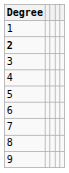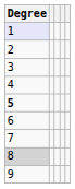1 | Degree: no background -> lavender background
2 | Degree: bold -> normal
5 | Degree: normal -> bold
8 | Degree: no background -> lightgrey background
